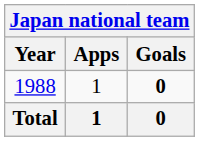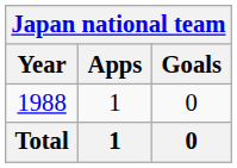1988 | Goals: bold -> normal
